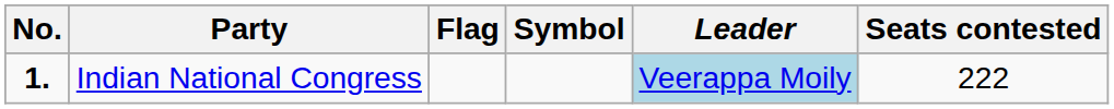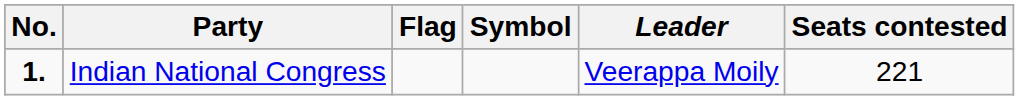Indian National Congress | Leader: lightblue background -> no background
Indian National Congress | Seats contested: 222 -> 221
